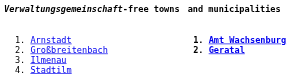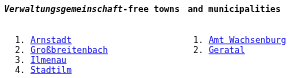Arnstadt Großbreitenbach Ilmenau Stadtilm | and municipalities: bold -> normal
